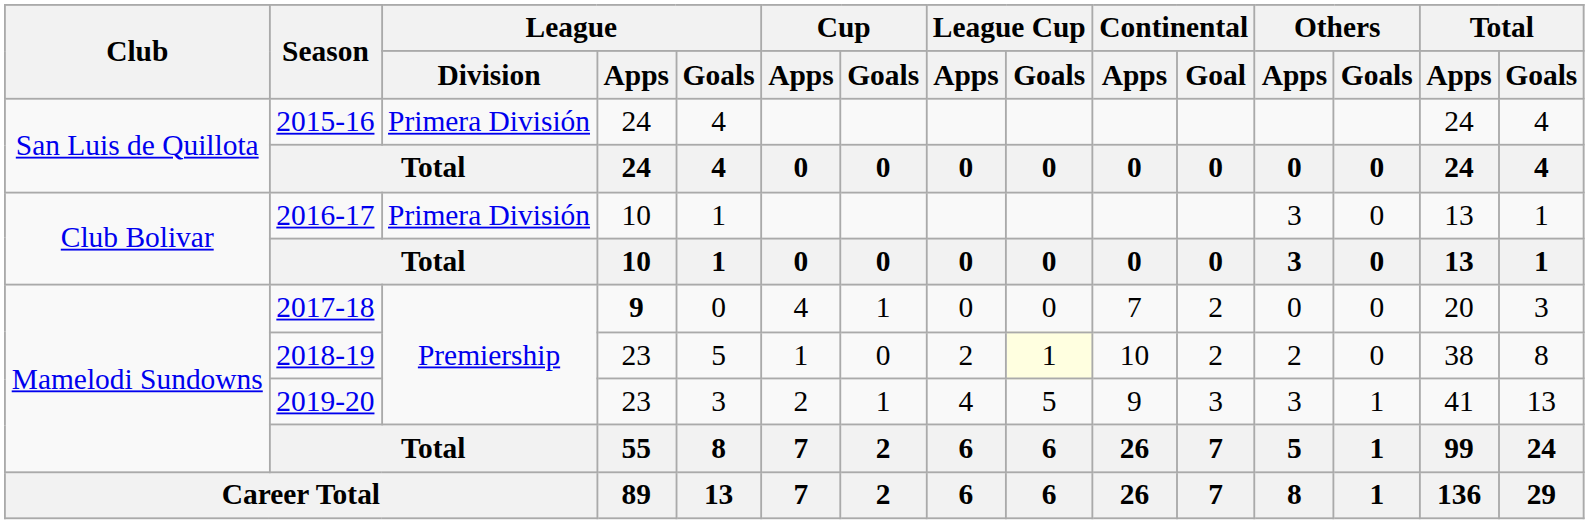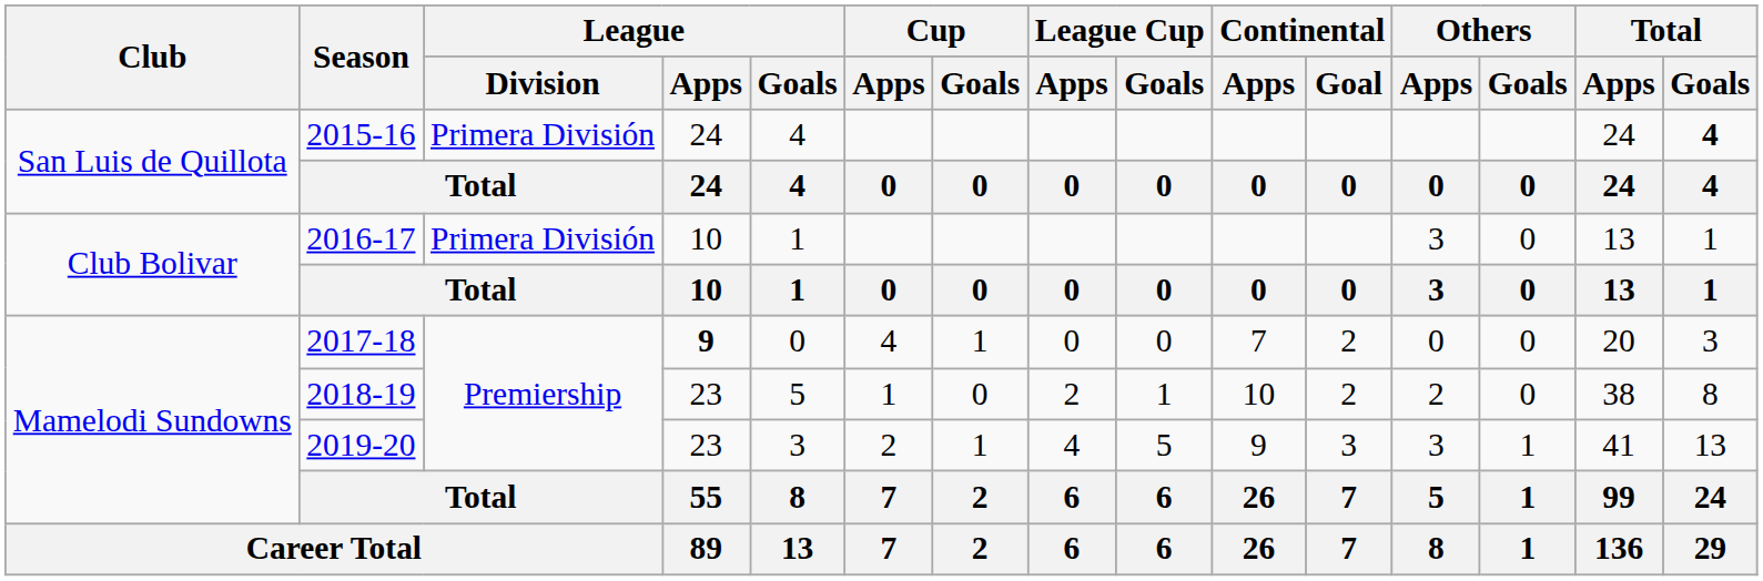2015-16 | Total / Goals: normal -> bold
2018-19 | League Cup / Goals: lightyellow background -> no background
